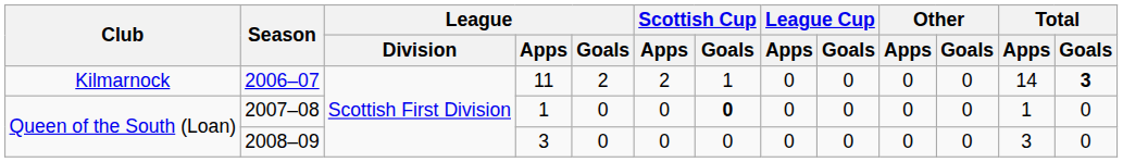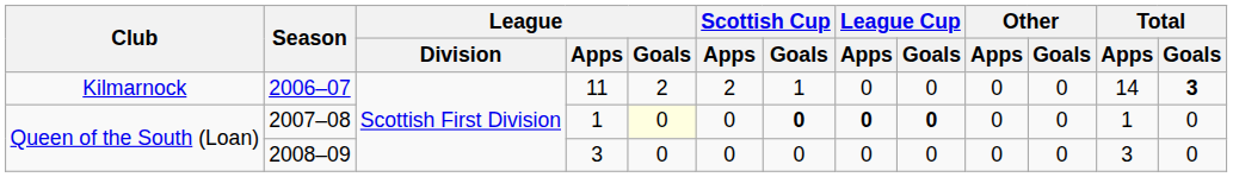2007–08 | League / Goals: no background -> lightyellow background
2007–08 | League Cup / Apps: normal -> bold
2007–08 | League Cup / Goals: normal -> bold
